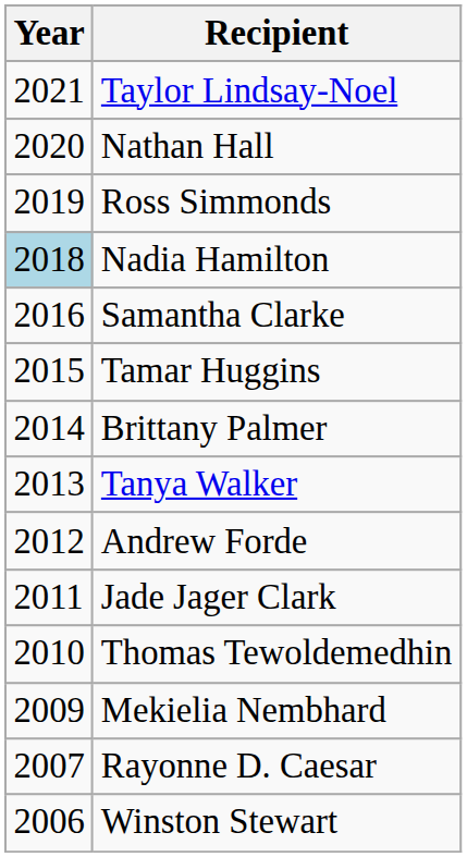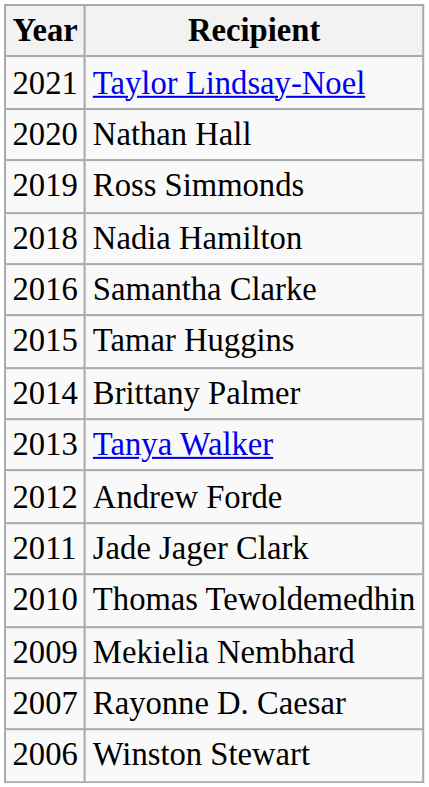Nadia Hamilton | Year: lightblue background -> no background
